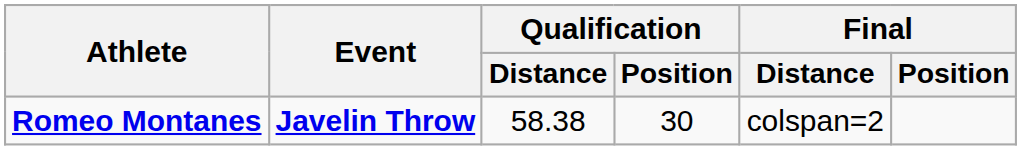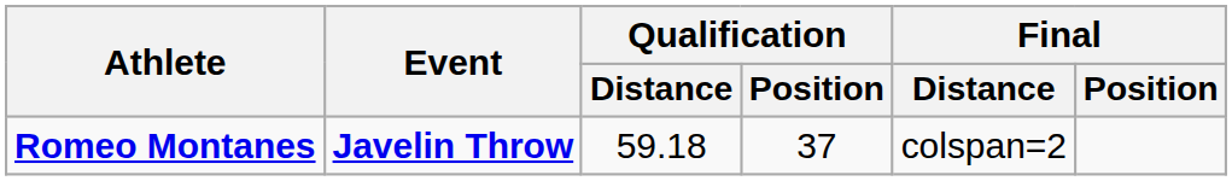Romeo Montanes | Qualification / Distance: 58.38 -> 59.18
Romeo Montanes | Qualification / Position: 30 -> 37
